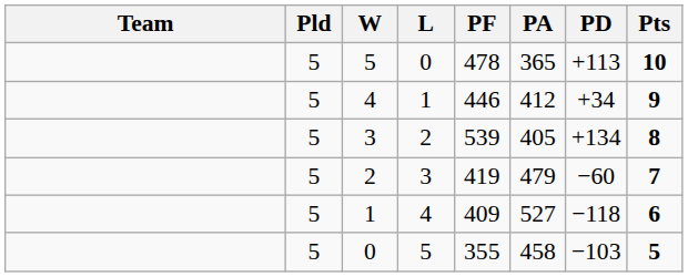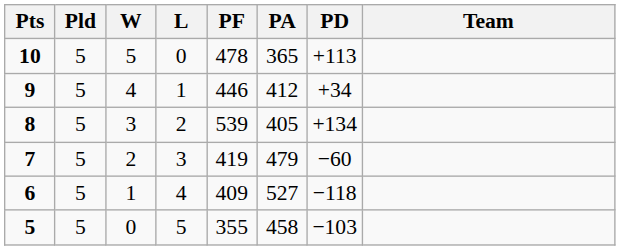columns swapped: Team <-> Pts
